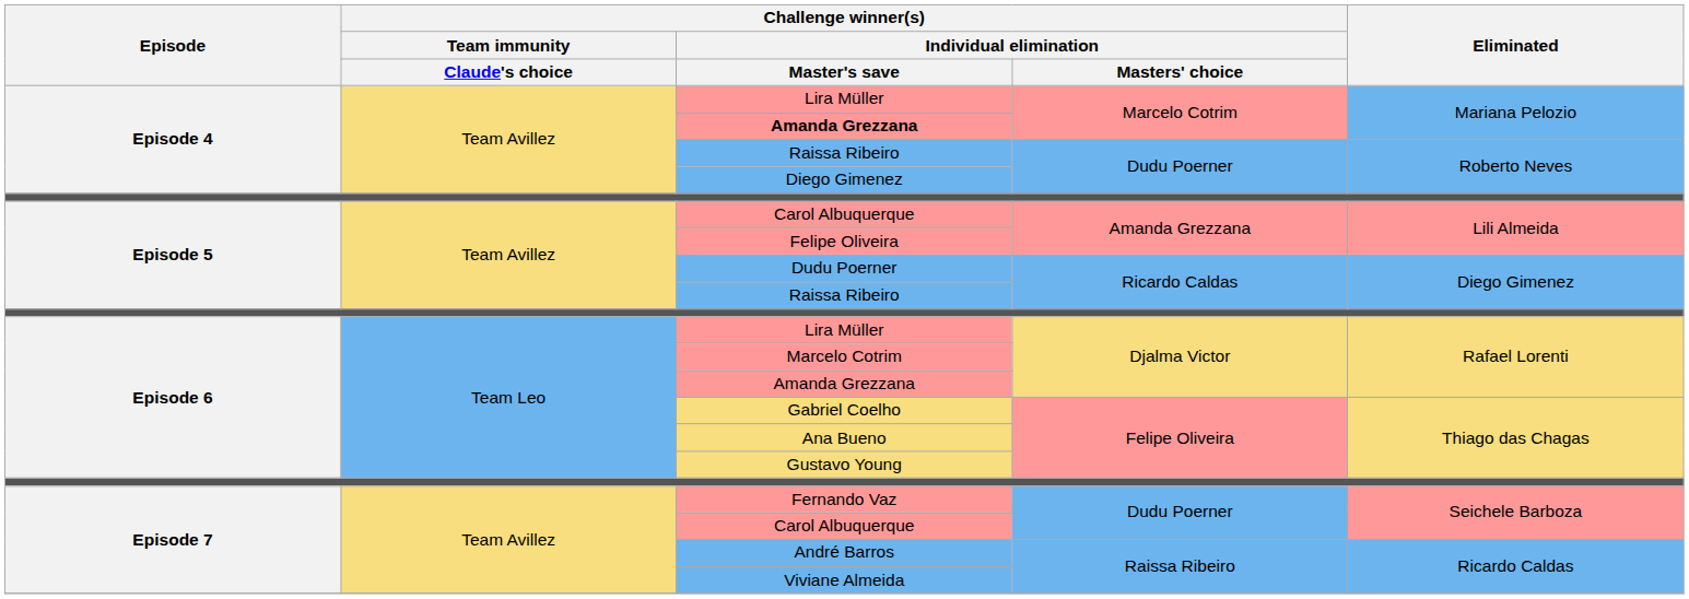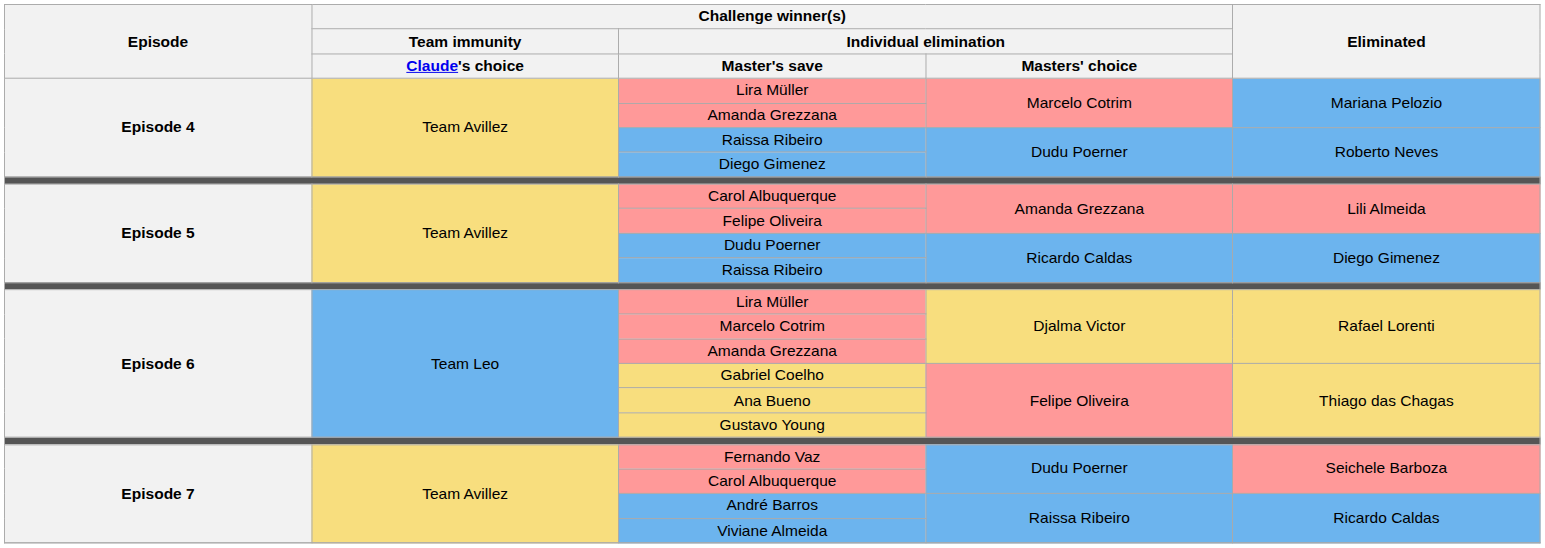Amanda Grezzana / Marcelo Cotrim | Challenge winner(s) / Individual elimination / Master's save: bold -> normal
